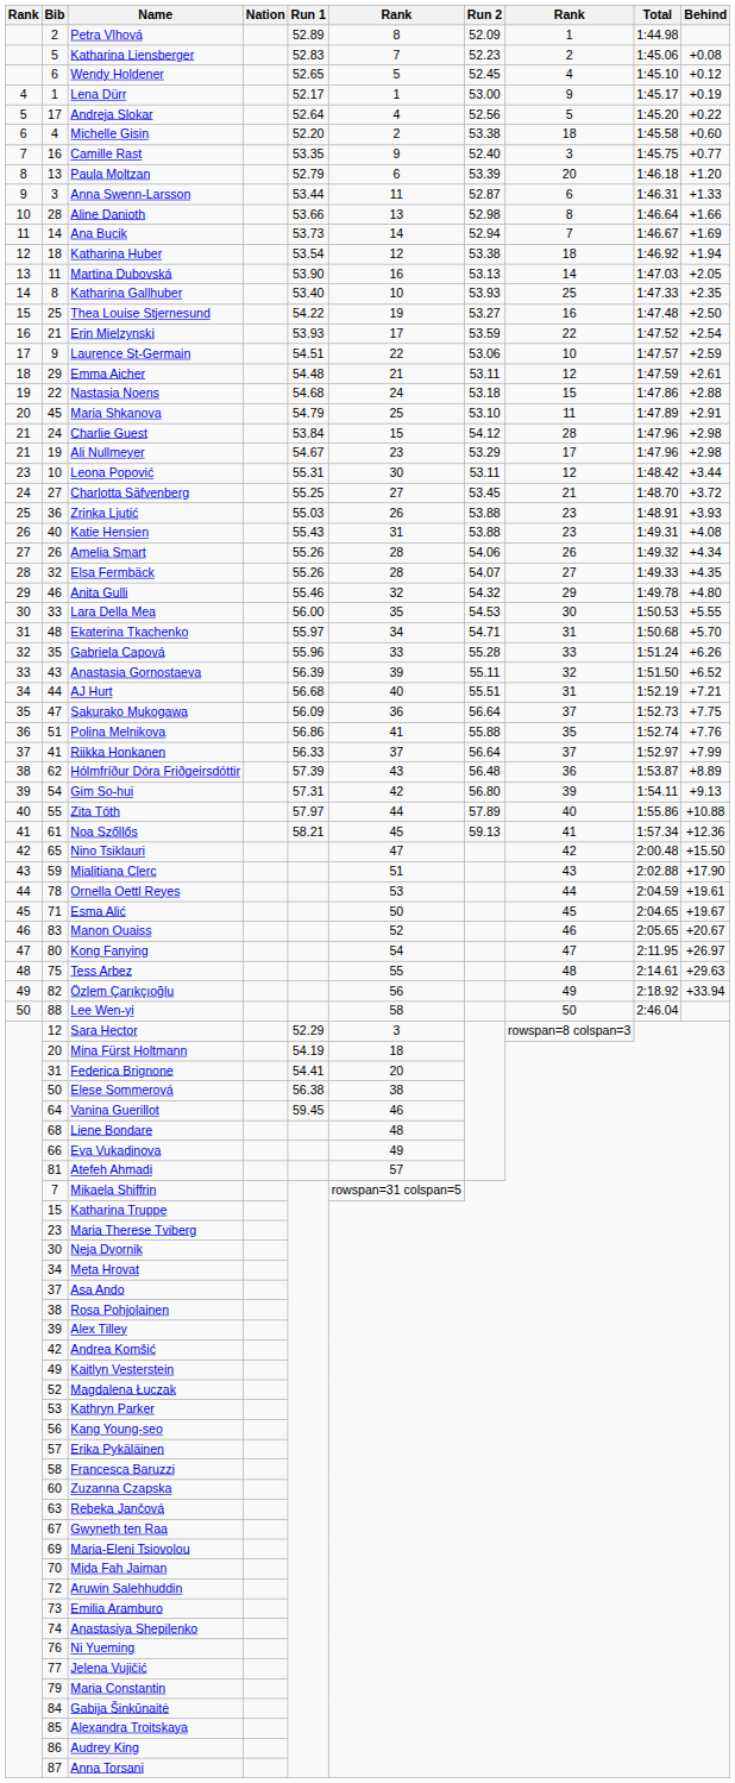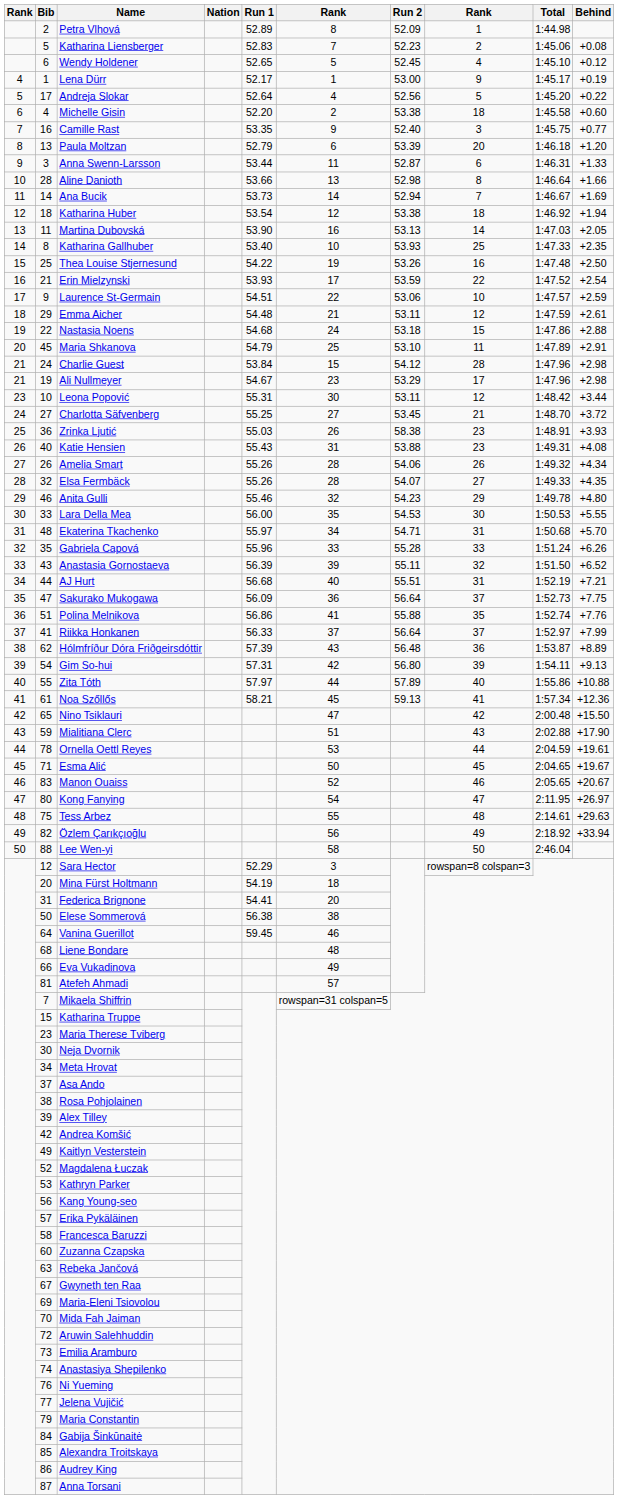Thea Louise Stjernesund | Run 2: 53.27 -> 53.26
Zrinka Ljutić | Run 2: 53.88 -> 58.38
Anita Gulli | Run 2: 54.32 -> 54.23
